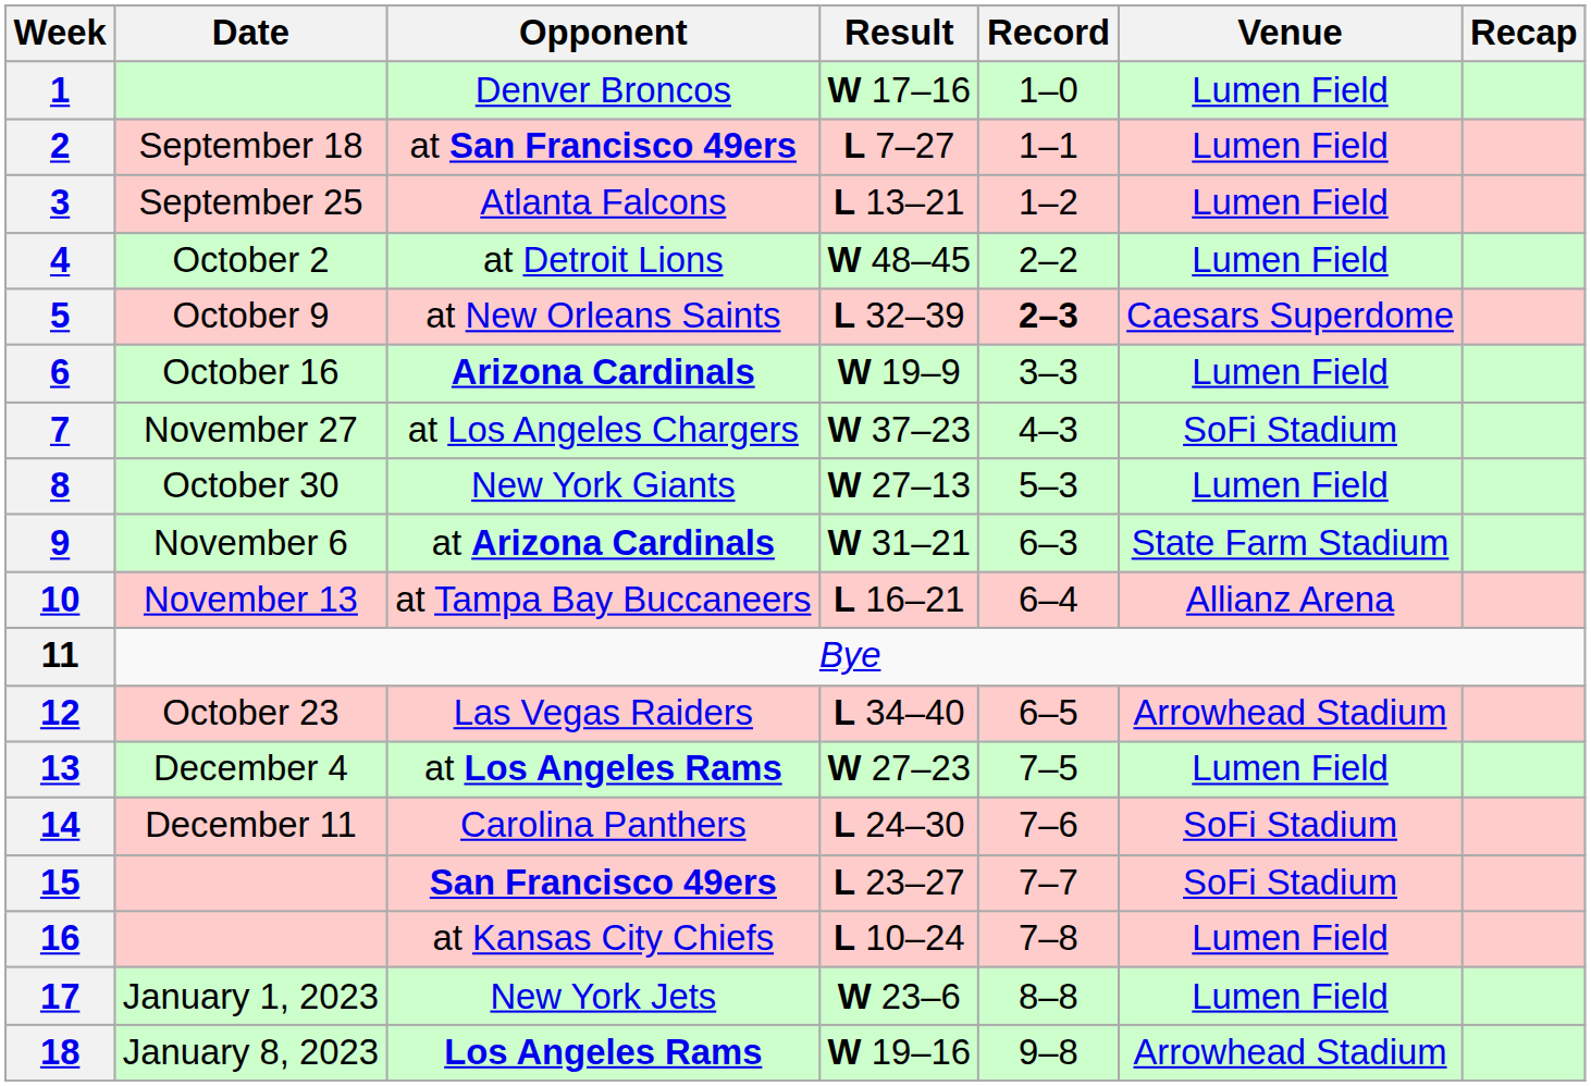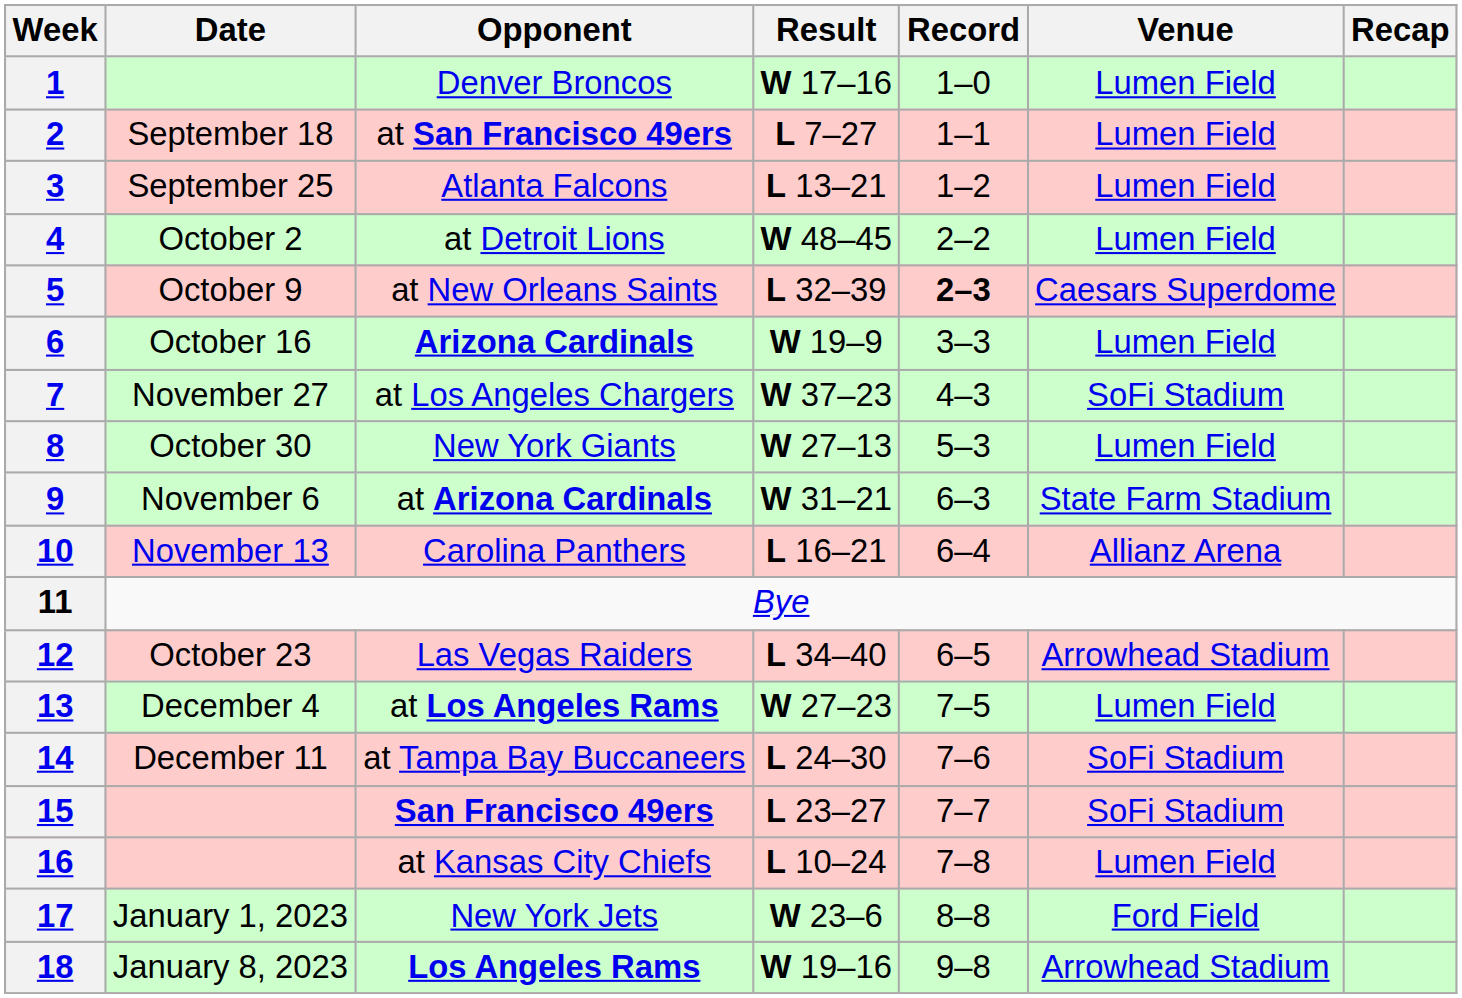10 | Opponent: at Tampa Bay Buccaneers -> Carolina Panthers
14 | Opponent: Carolina Panthers -> at Tampa Bay Buccaneers
17 | Venue: Lumen Field -> Ford Field
